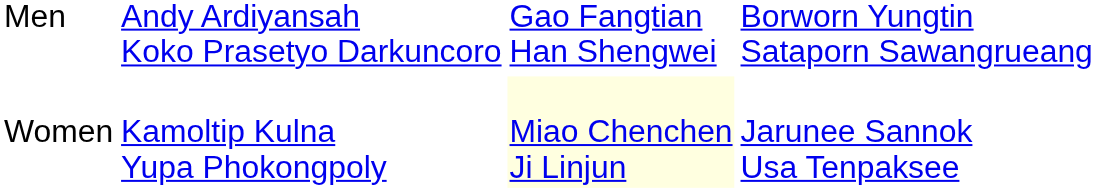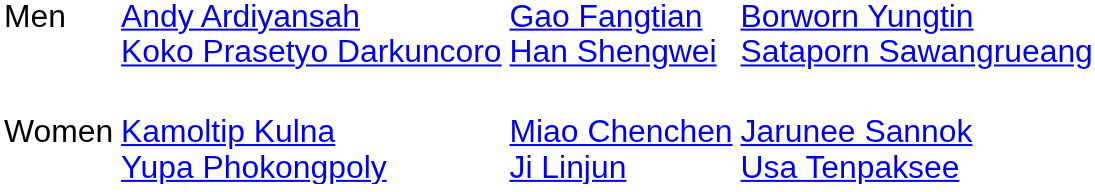Women | column 3: lightyellow background -> no background
